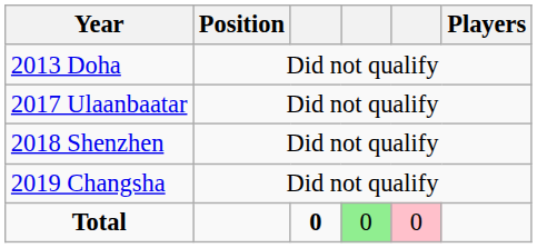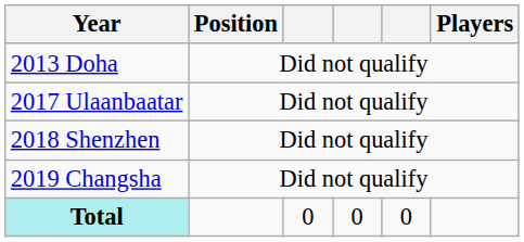Total | Year: no background -> paleturquoise background
Total | column 3: bold -> normal
Total | column 4: lightgreen background -> no background
Total | column 5: pink background -> no background
